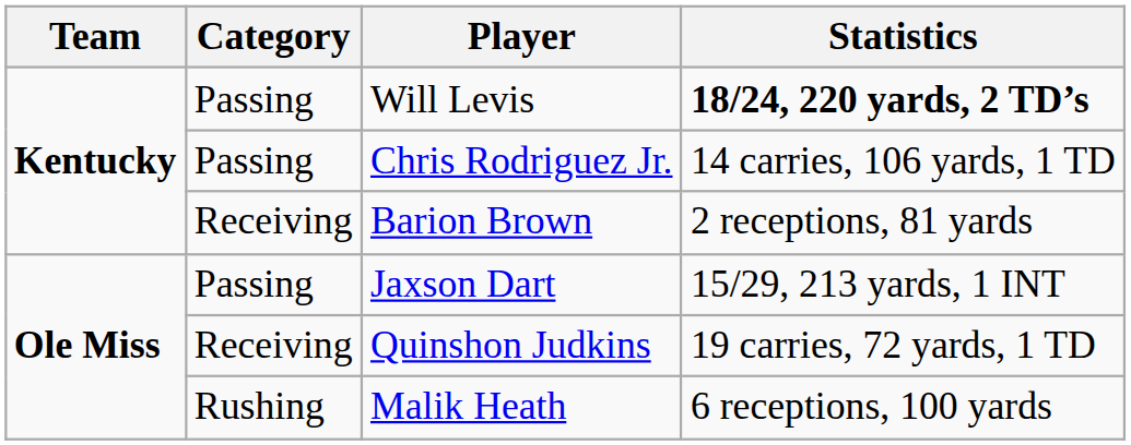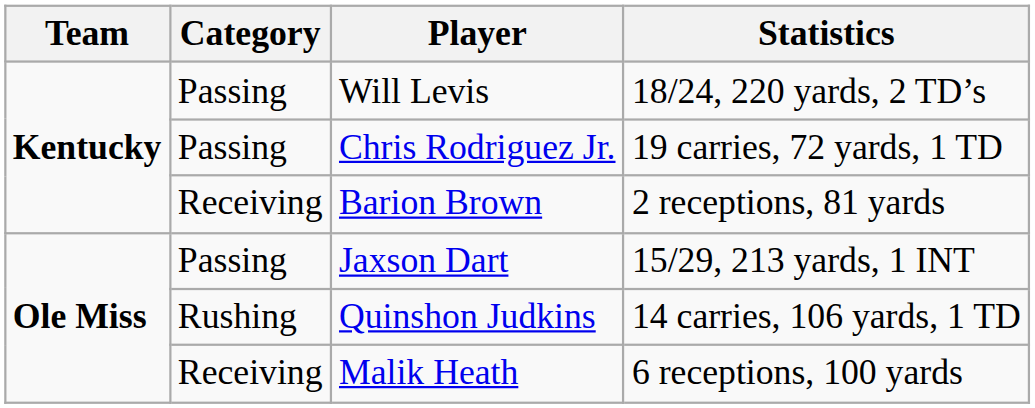Will Levis | Statistics: bold -> normal
Chris Rodriguez Jr. | Statistics: 14 carries, 106 yards, 1 TD -> 19 carries, 72 yards, 1 TD
Quinshon Judkins | Category: Receiving -> Rushing
Quinshon Judkins | Statistics: 19 carries, 72 yards, 1 TD -> 14 carries, 106 yards, 1 TD
Malik Heath | Category: Rushing -> Receiving
